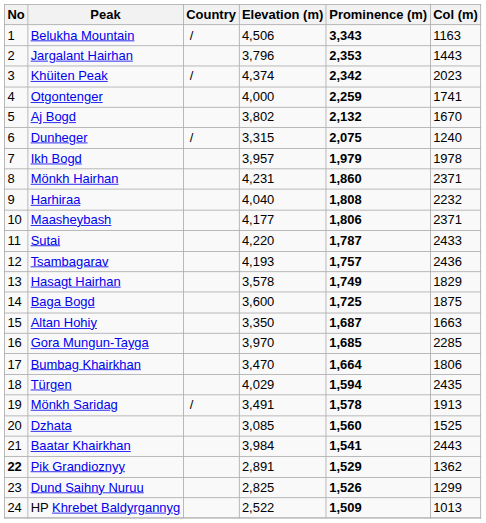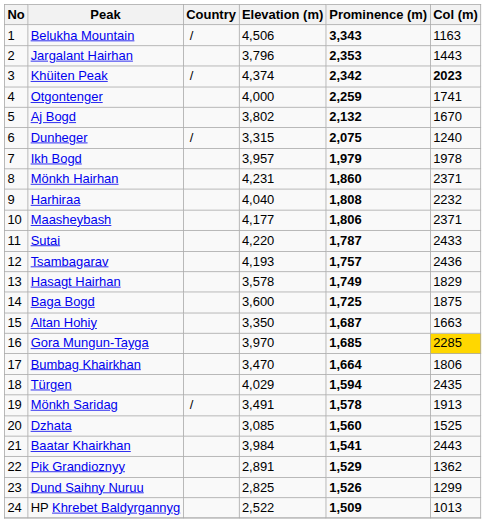Khüiten Peak | Col (m): normal -> bold
Gora Mungun-Tayga | Col (m): no background -> gold background
Pik Grandioznyy | No: bold -> normal
